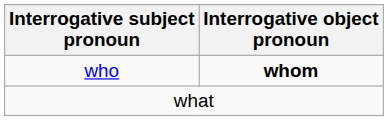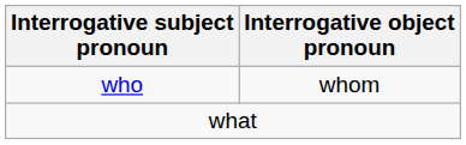who | Interrogative object pronoun: bold -> normal
